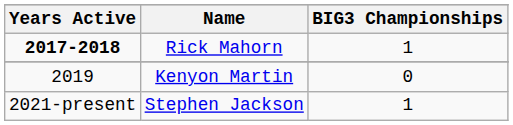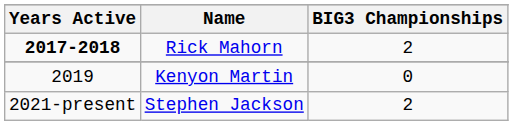Rick Mahorn | BIG3 Championships: 1 -> 2
Stephen Jackson | BIG3 Championships: 1 -> 2
